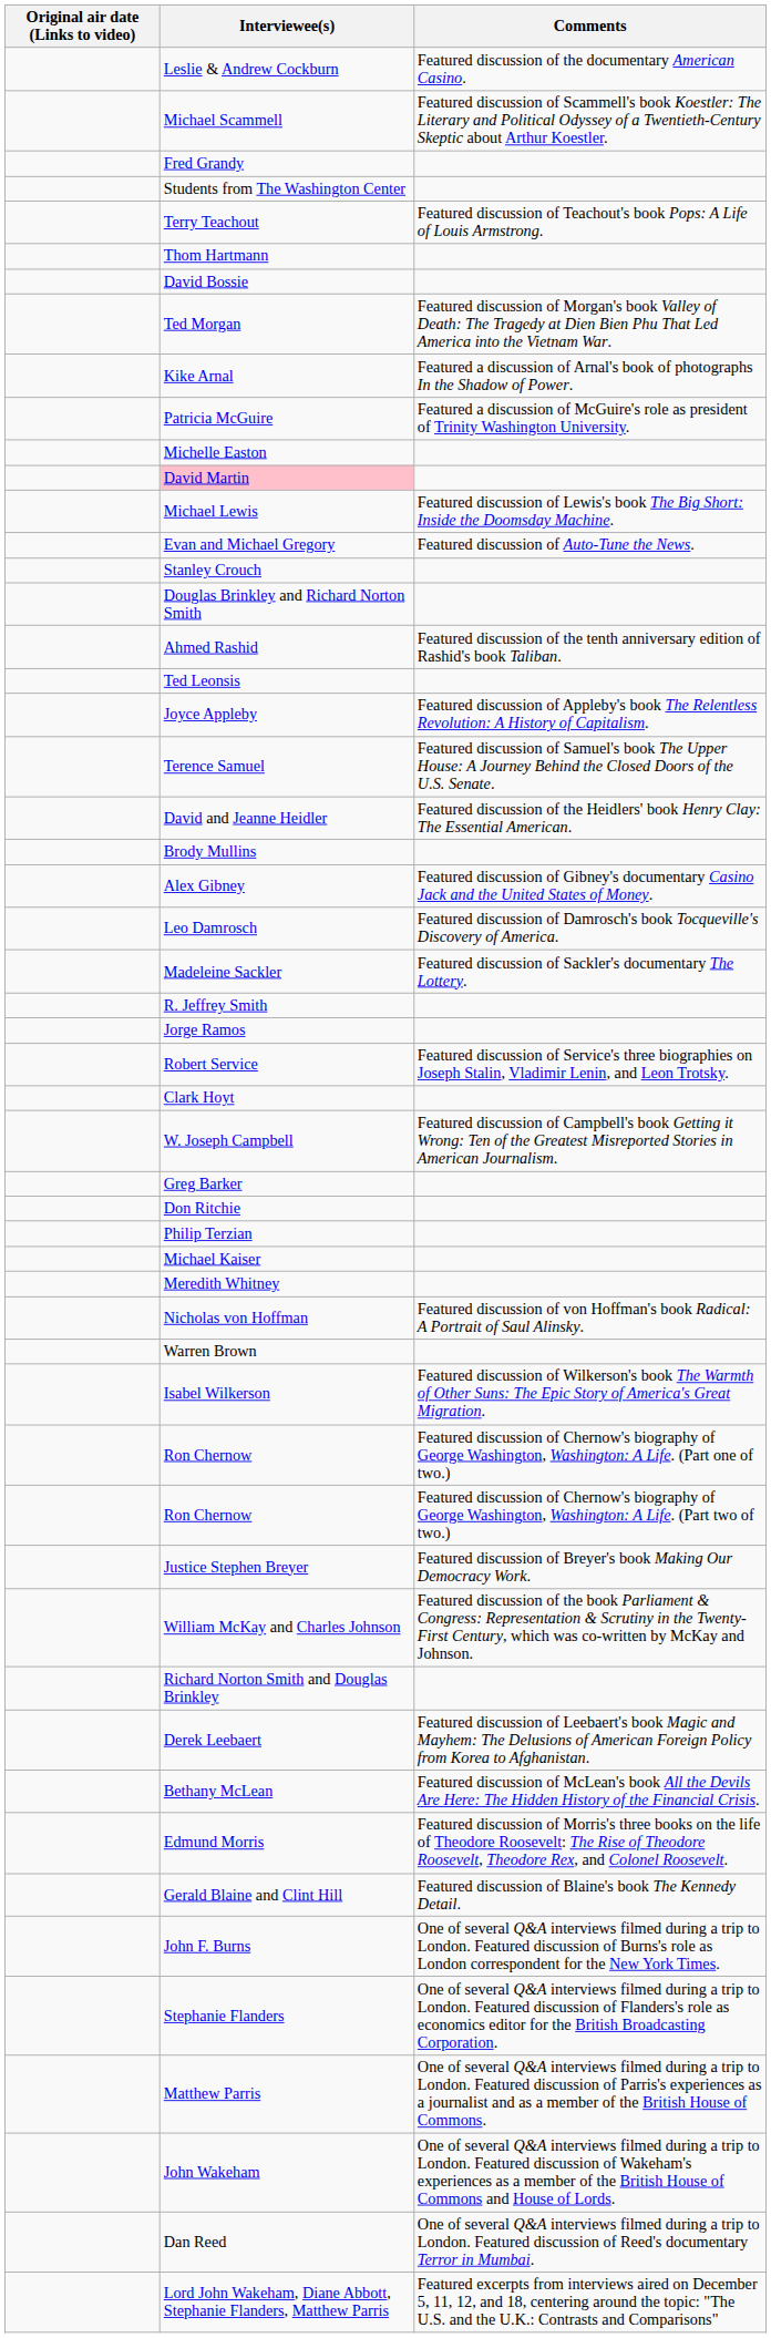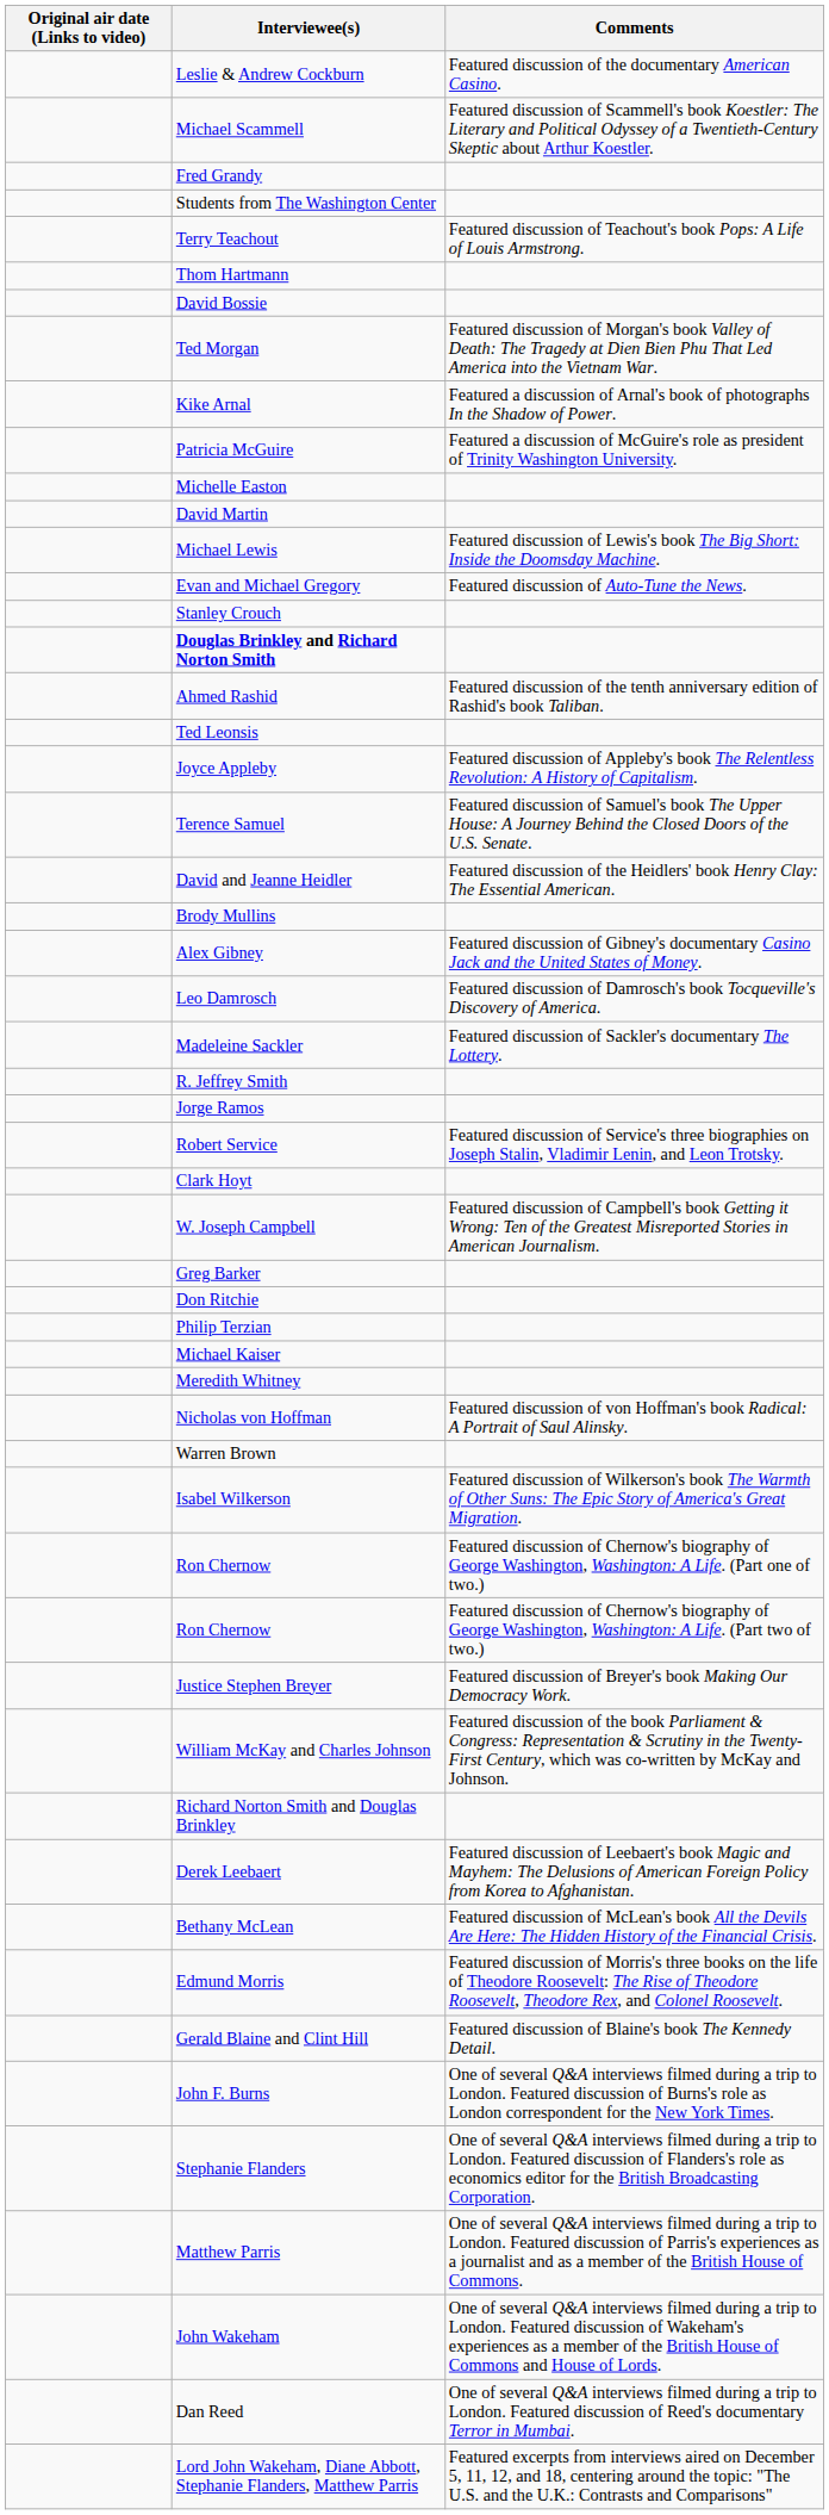David Martin | Interviewee(s): pink background -> no background
Douglas Brinkley and Richard Norton Smith | Interviewee(s): normal -> bold
